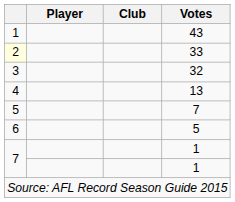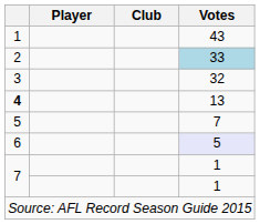2 | column 1: lightyellow background -> no background
2 | Votes: no background -> lightblue background
4 | column 1: normal -> bold
6 | Votes: no background -> lavender background
